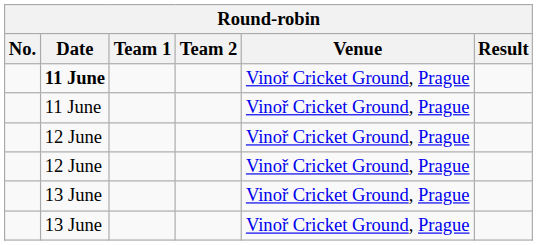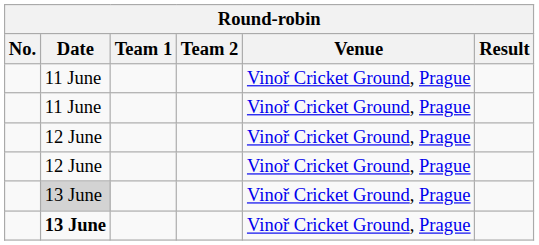row 3 | Date: bold -> normal
row 7 | Date: no background -> lightgrey background
row 8 | Date: normal -> bold
